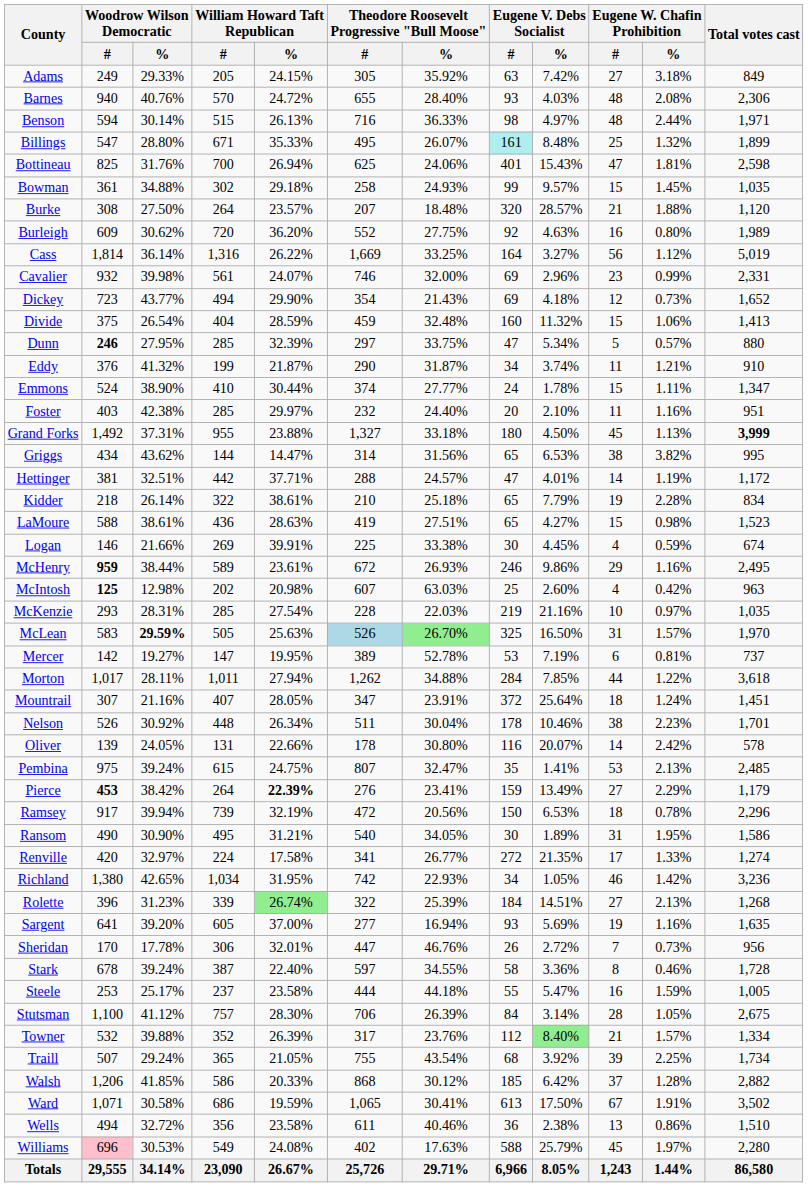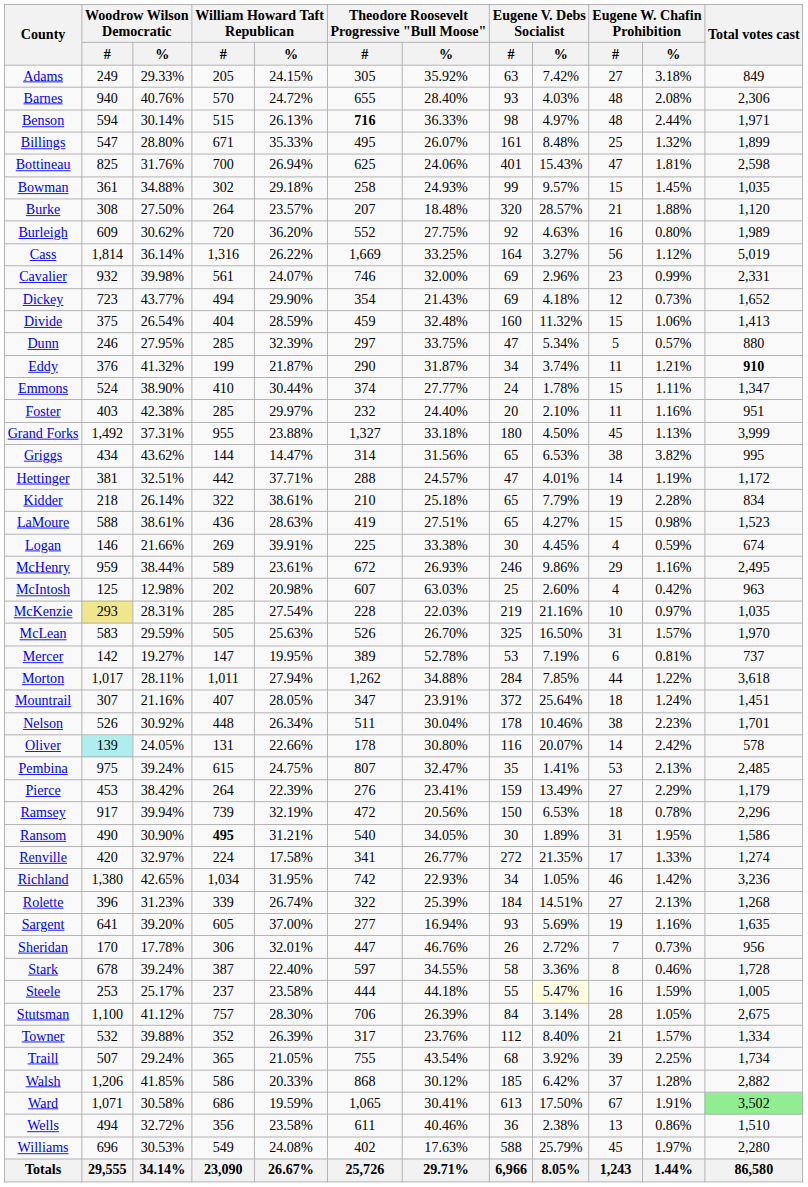Benson | Theodore Roosevelt Progressive "Bull Moose" / #: normal -> bold
Billings | Eugene V. Debs Socialist / #: paleturquoise background -> no background
Dunn | Woodrow Wilson Democratic / #: bold -> normal
Eddy | Total votes cast: normal -> bold
Grand Forks | Total votes cast: bold -> normal
McHenry | Woodrow Wilson Democratic / #: bold -> normal
McIntosh | Woodrow Wilson Democratic / #: bold -> normal
McKenzie | Woodrow Wilson Democratic / #: no background -> khaki background
McLean | Woodrow Wilson Democratic / %: bold -> normal
McLean | Theodore Roosevelt Progressive "Bull Moose" / #: lightblue background -> no background
McLean | Theodore Roosevelt Progressive "Bull Moose" / %: lightgreen background -> no background
Oliver | Woodrow Wilson Democratic / #: no background -> paleturquoise background
Pierce | Woodrow Wilson Democratic / #: bold -> normal
Pierce | William Howard Taft Republican / %: bold -> normal
Ransom | William Howard Taft Republican / #: normal -> bold
Rolette | William Howard Taft Republican / %: lightgreen background -> no background
Steele | Eugene V. Debs Socialist / %: no background -> lightyellow background
Towner | Eugene V. Debs Socialist / %: lightgreen background -> no background
Ward | Total votes cast: no background -> lightgreen background
Williams | Woodrow Wilson Democratic / #: pink background -> no background
